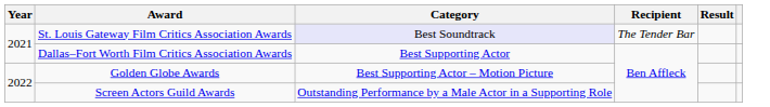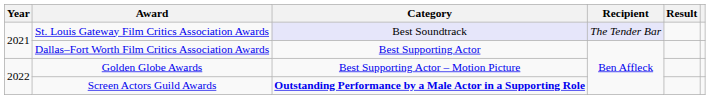St. Louis Gateway Film Critics Association Awards | Recipient: no background -> lavender background
Screen Actors Guild Awards | Category: normal -> bold
